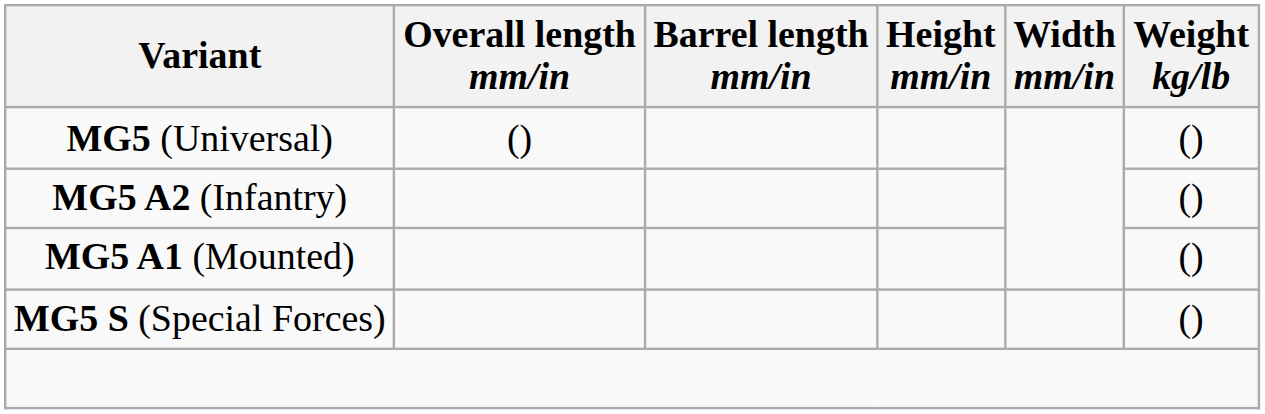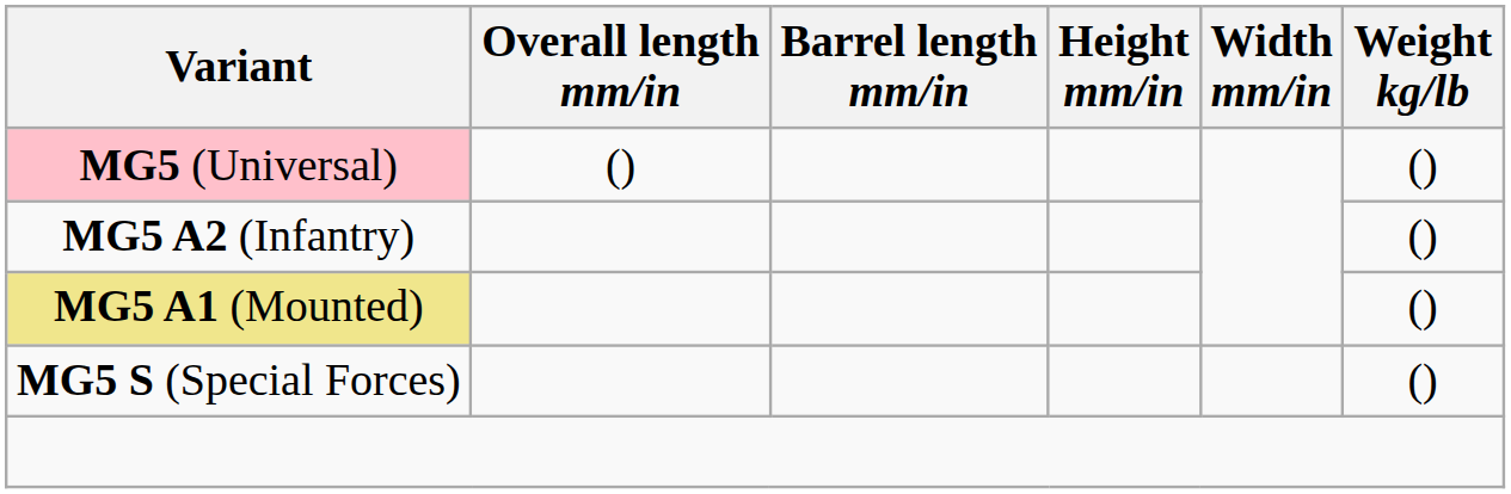MG5 (Universal) | Variant: no background -> pink background
MG5 A1 (Mounted) | Variant: no background -> khaki background
